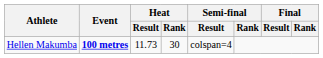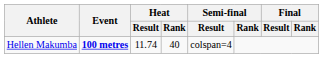Hellen Makumba | Heat / Result: 11.73 -> 11.74
Hellen Makumba | Heat / Rank: 30 -> 40
